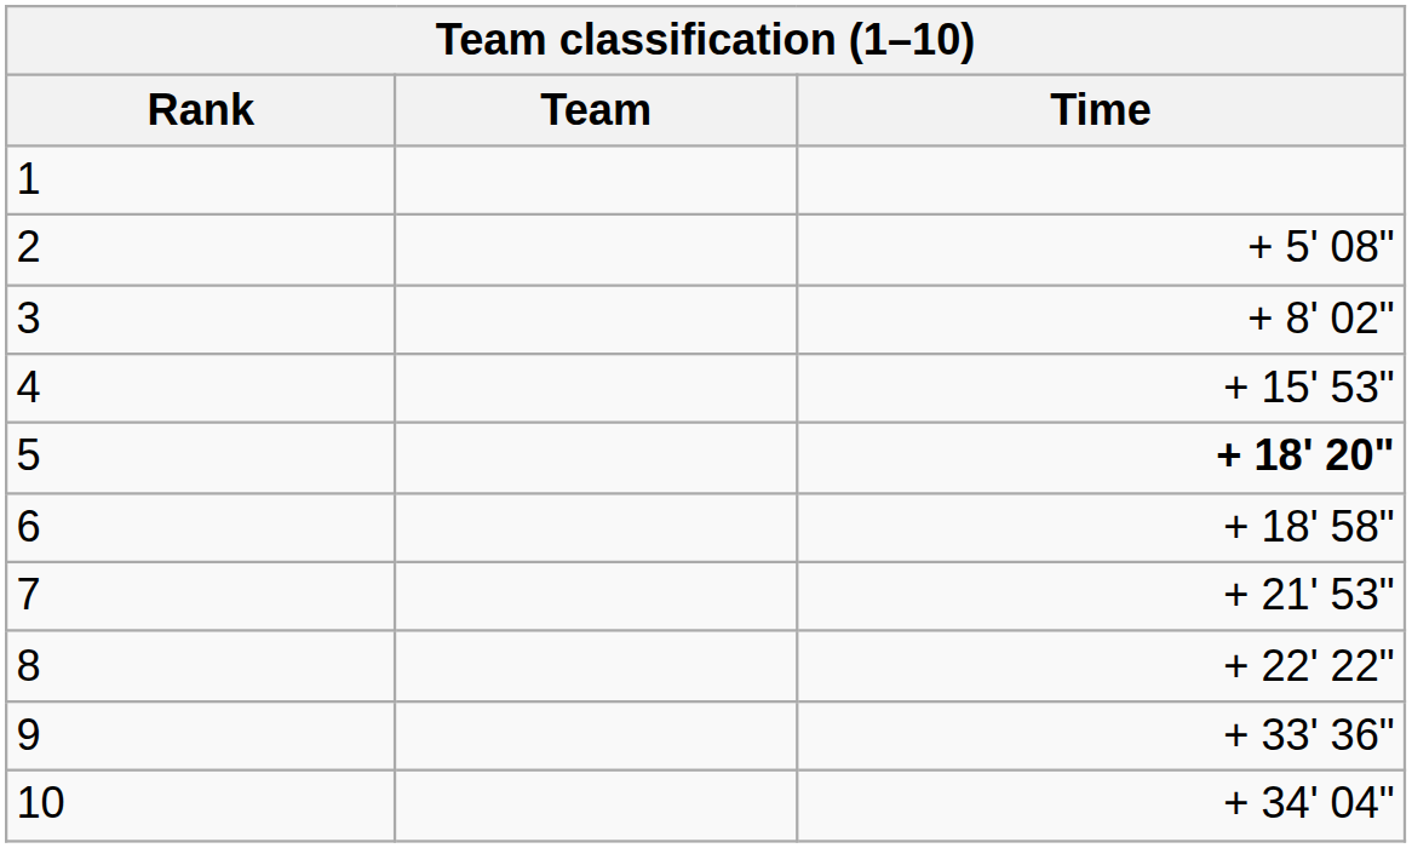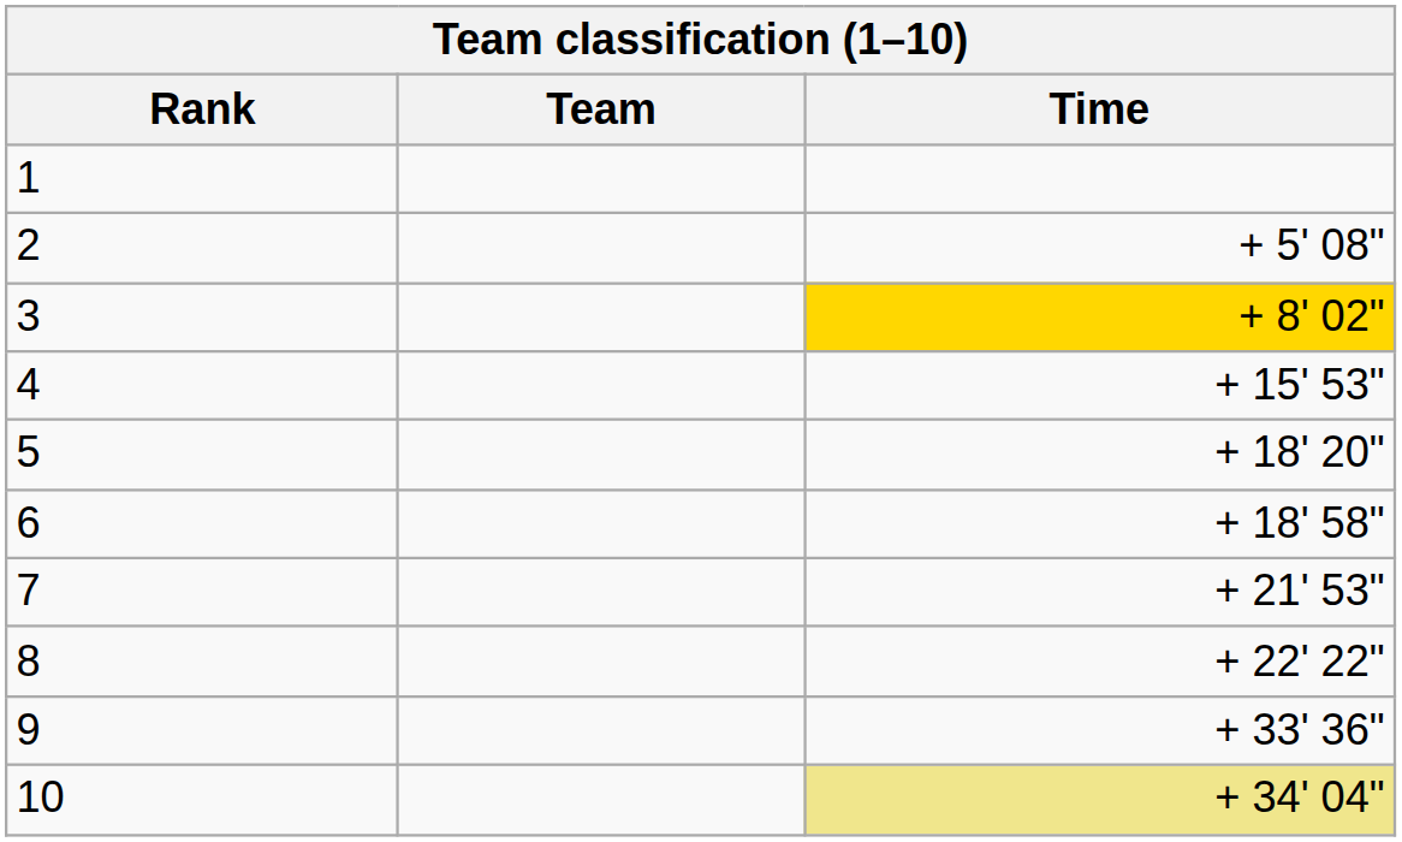3 | Time: no background -> gold background
5 | Time: bold -> normal
10 | Time: no background -> khaki background
